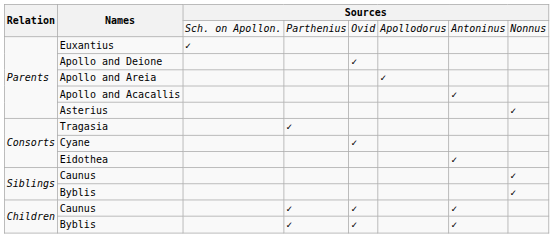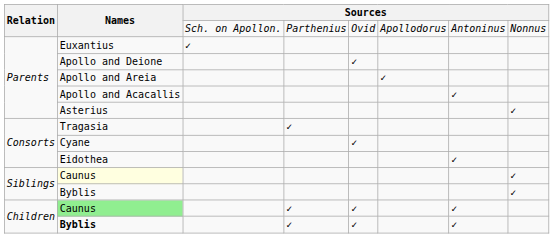Siblings / Caunus | Names: no background -> lightyellow background
Children / Caunus | Names: no background -> lightgreen background
Children / Byblis | Names: normal -> bold
